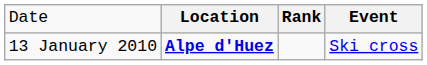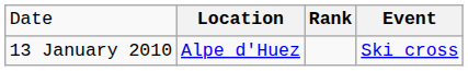13 January 2010 | column 2: bold -> normal
